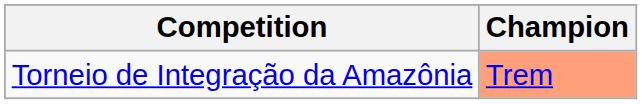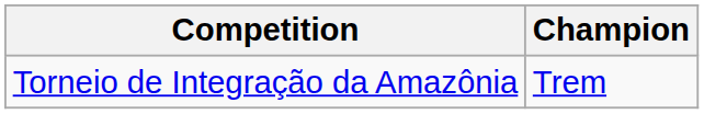Torneio de Integração da Amazônia | Champion: lightsalmon background -> no background
